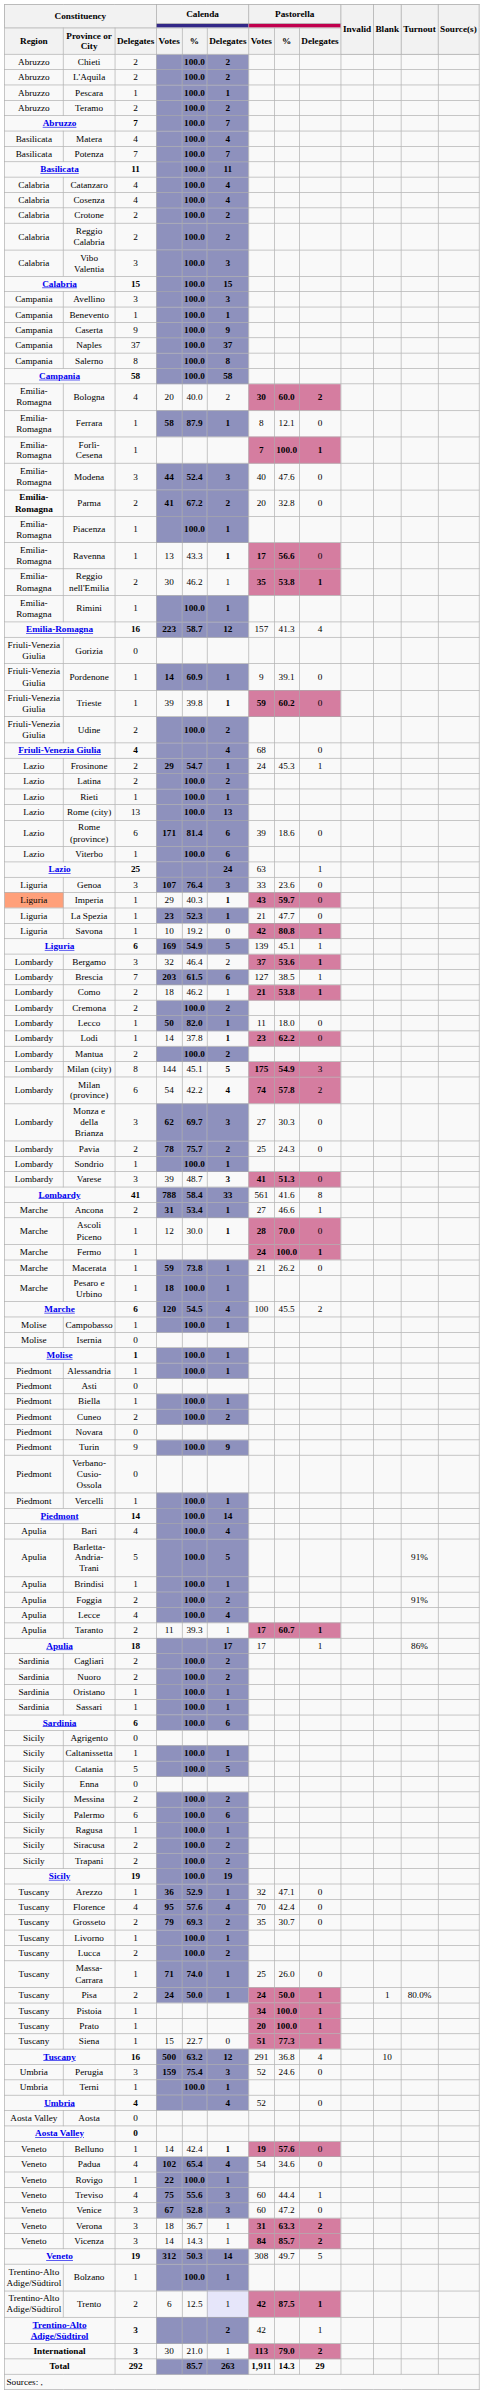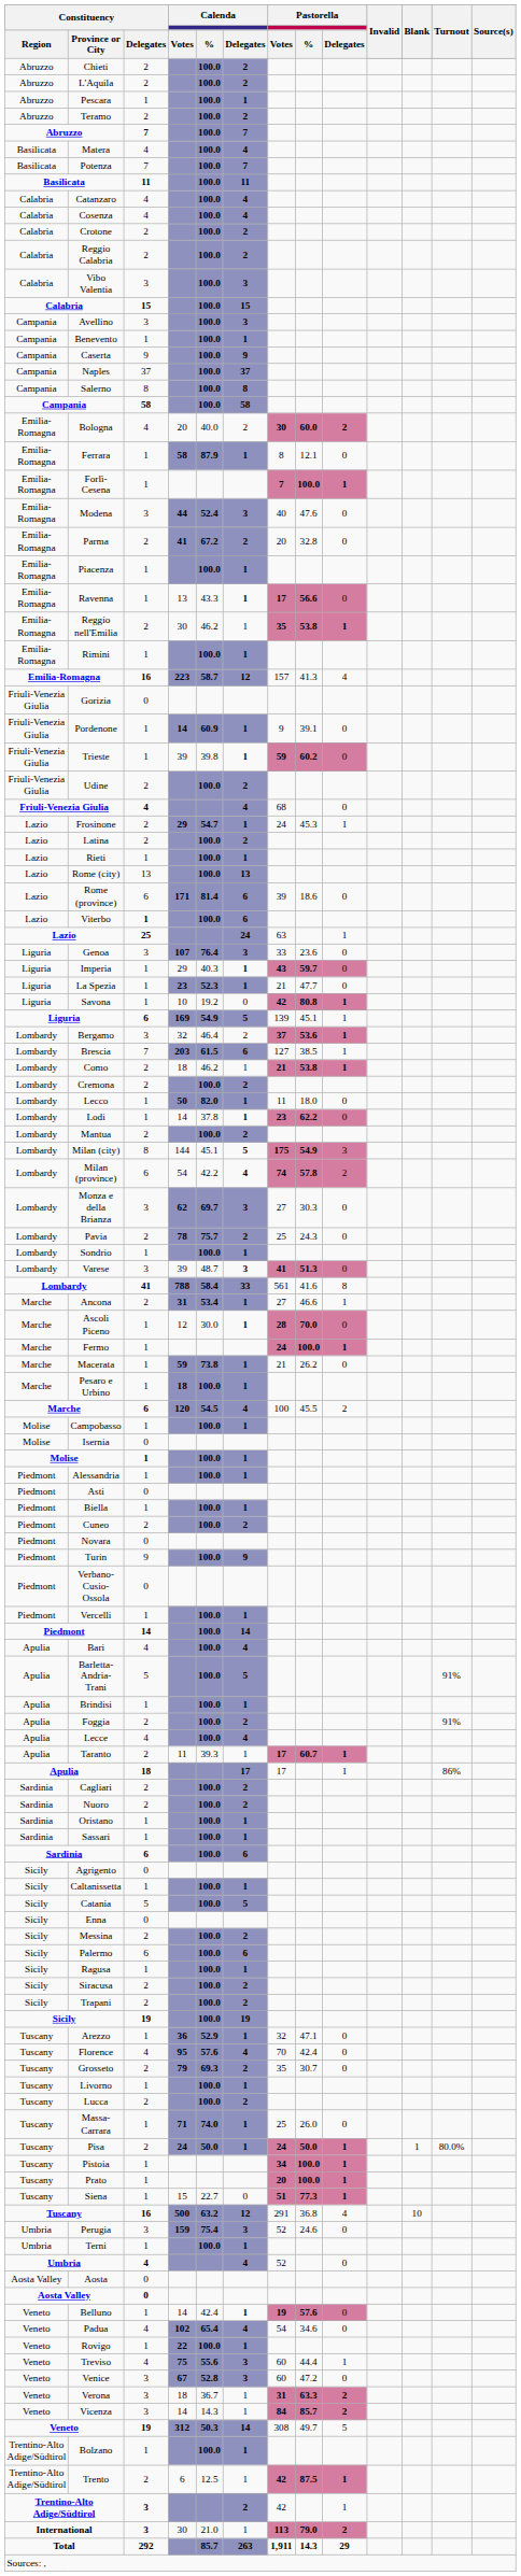Parma | Constituency / Region: bold -> normal
Viterbo | Constituency / Delegates: normal -> bold
Imperia | Constituency / Region: lightsalmon background -> no background
Trento | Calenda / Delegates: lavender background -> no background
